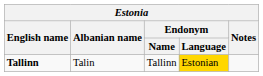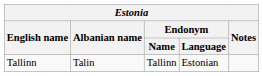row 4 | English name: bold -> normal
row 4 | Endonym / Language: gold background -> no background
